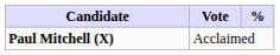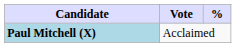Paul Mitchell (X) | Candidate: no background -> lightblue background
